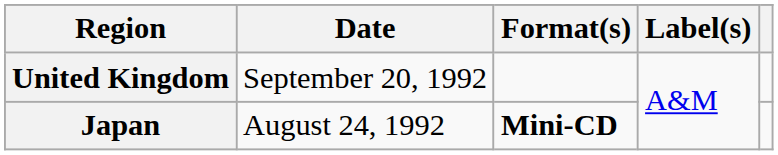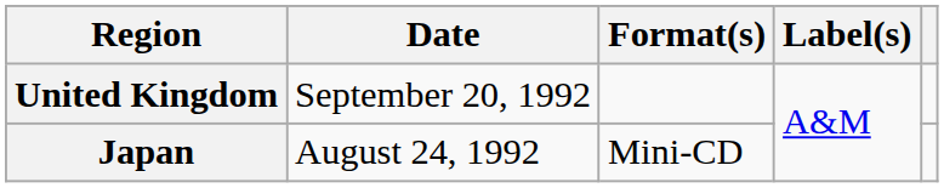Japan | Format(s): bold -> normal
